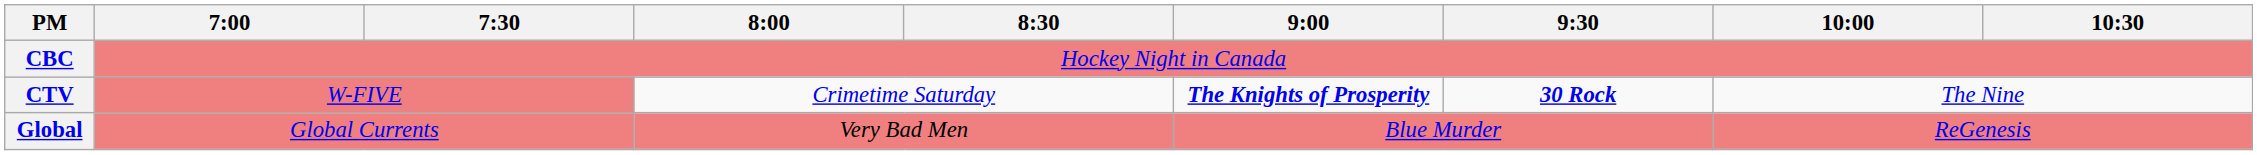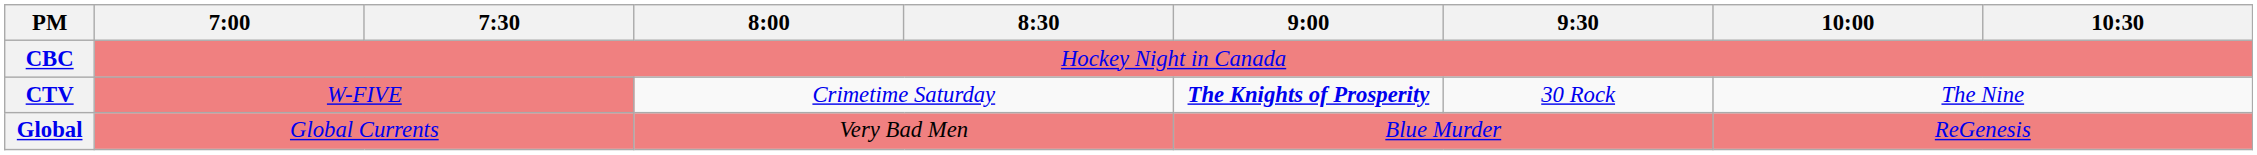CTV | 9:30: bold -> normal
